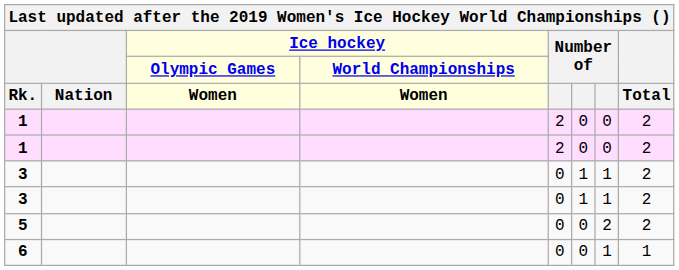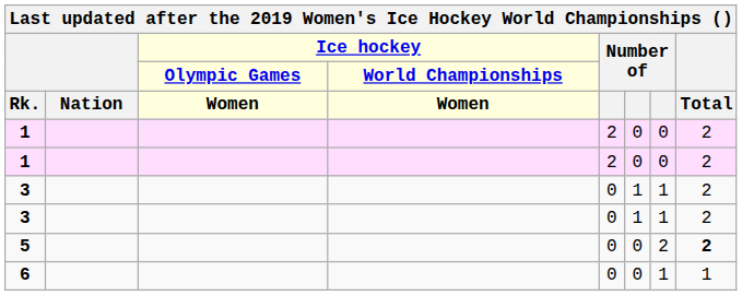5 | Total: normal -> bold
